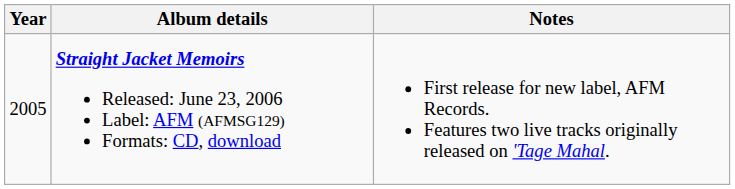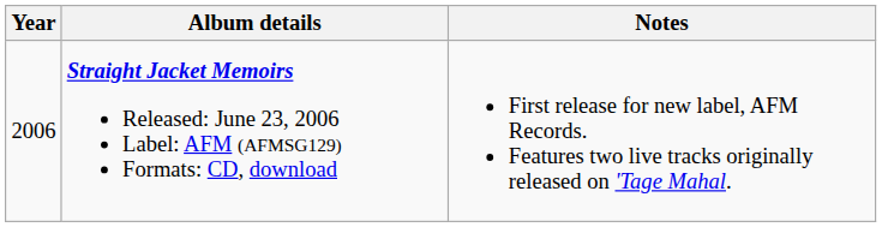row 2 | Year: 2005 -> 2006
